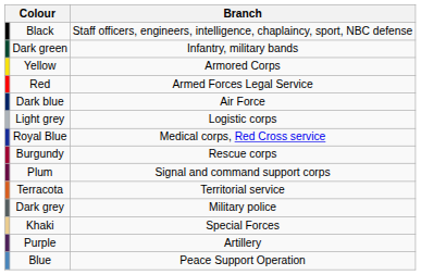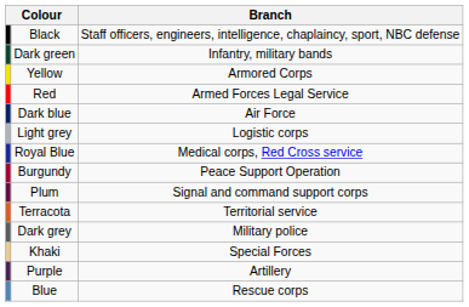Burgundy | Branch: Rescue corps -> Peace Support Operation
Blue | Branch: Peace Support Operation -> Rescue corps
